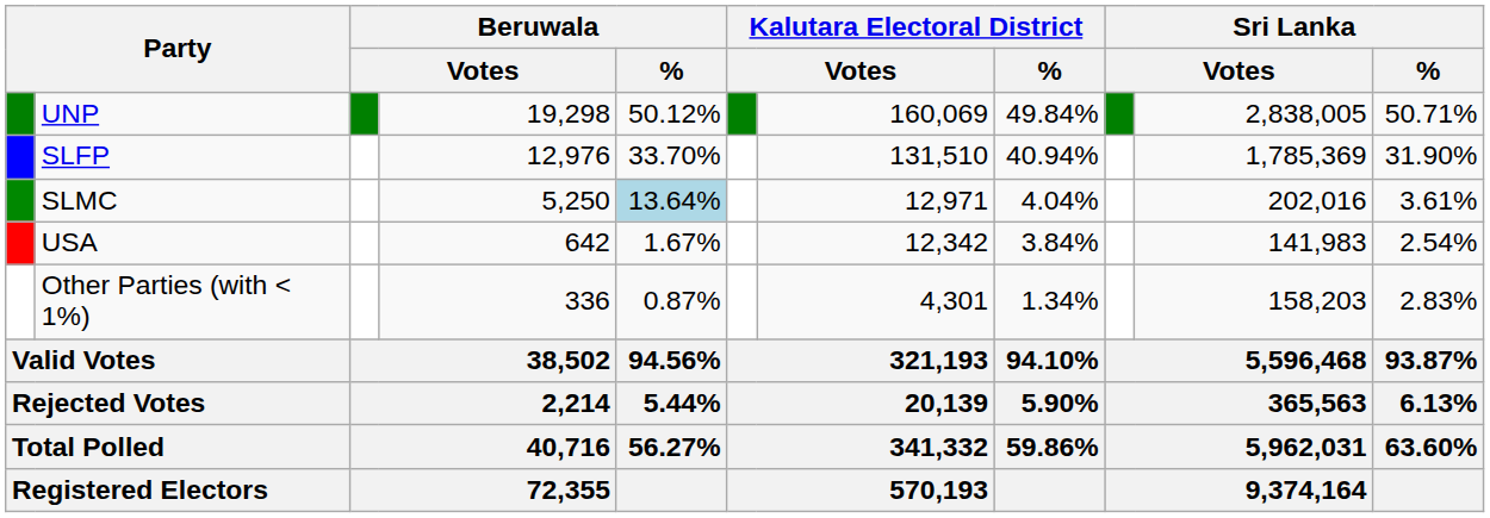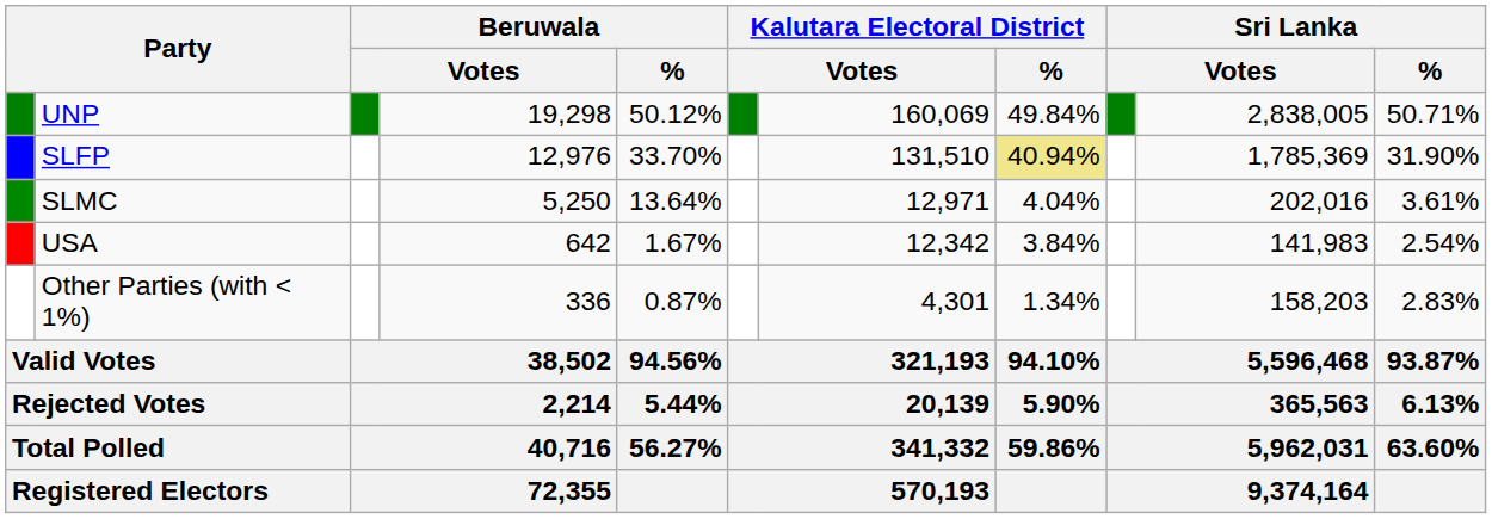SLFP | Kalutara Electoral District / %: no background -> khaki background
SLMC | Beruwala / %: lightblue background -> no background
